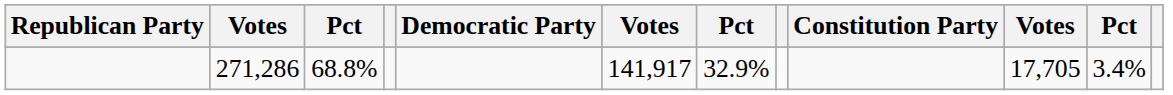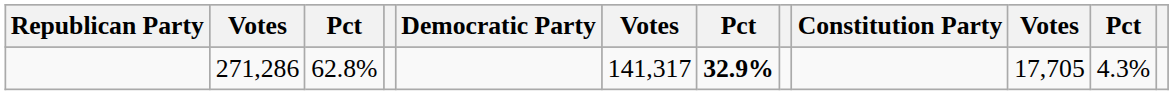row 2 | column 3: 68.8% -> 62.8%
row 2 | column 6: 141,917 -> 141,317
row 2 | column 7: normal -> bold
row 2 | column 11: 3.4% -> 4.3%
